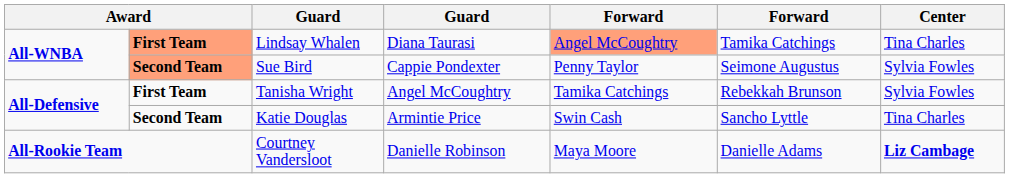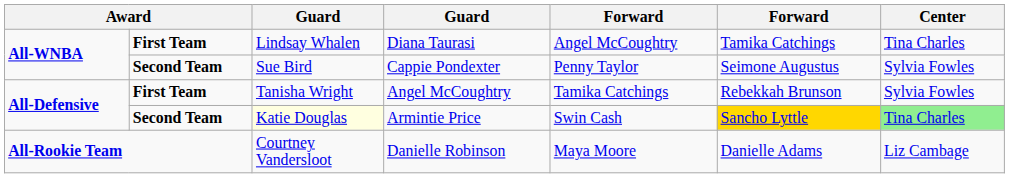row 2 | column 2: lightsalmon background -> no background
row 2 | column 5: lightsalmon background -> no background
row 3 | column 2: lightsalmon background -> no background
row 5 | column 3: no background -> lightyellow background
row 5 | column 6: no background -> gold background
row 5 | Center: no background -> lightgreen background
row 6 | Center: bold -> normal
